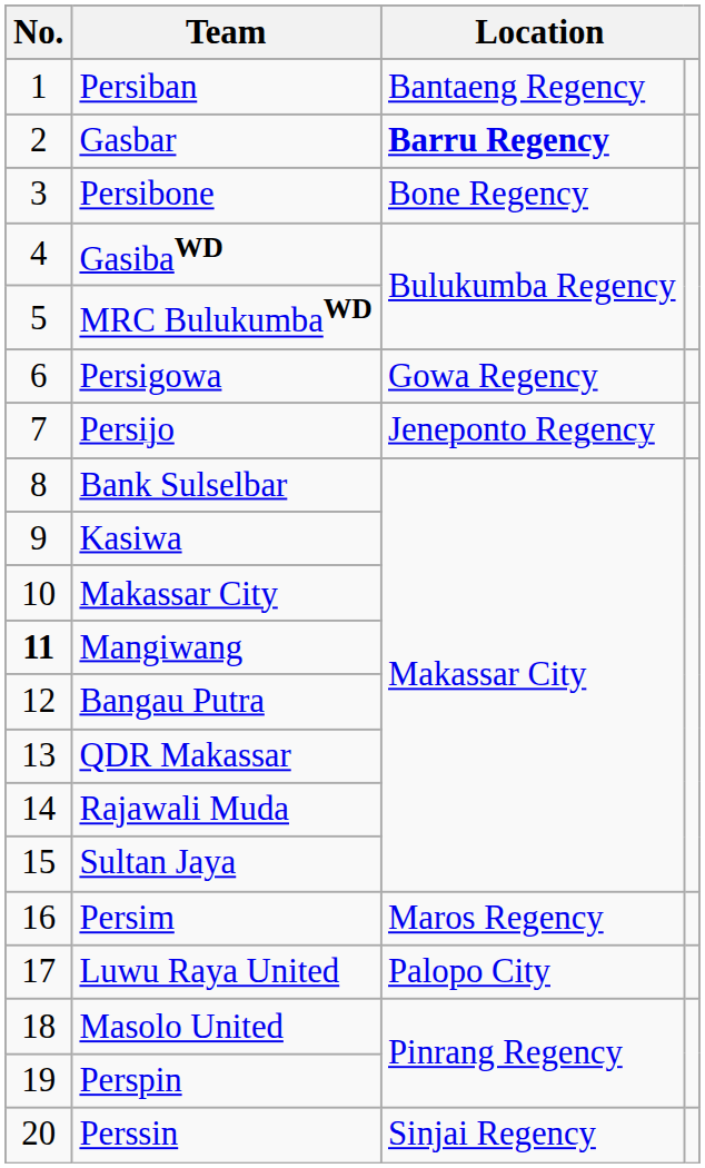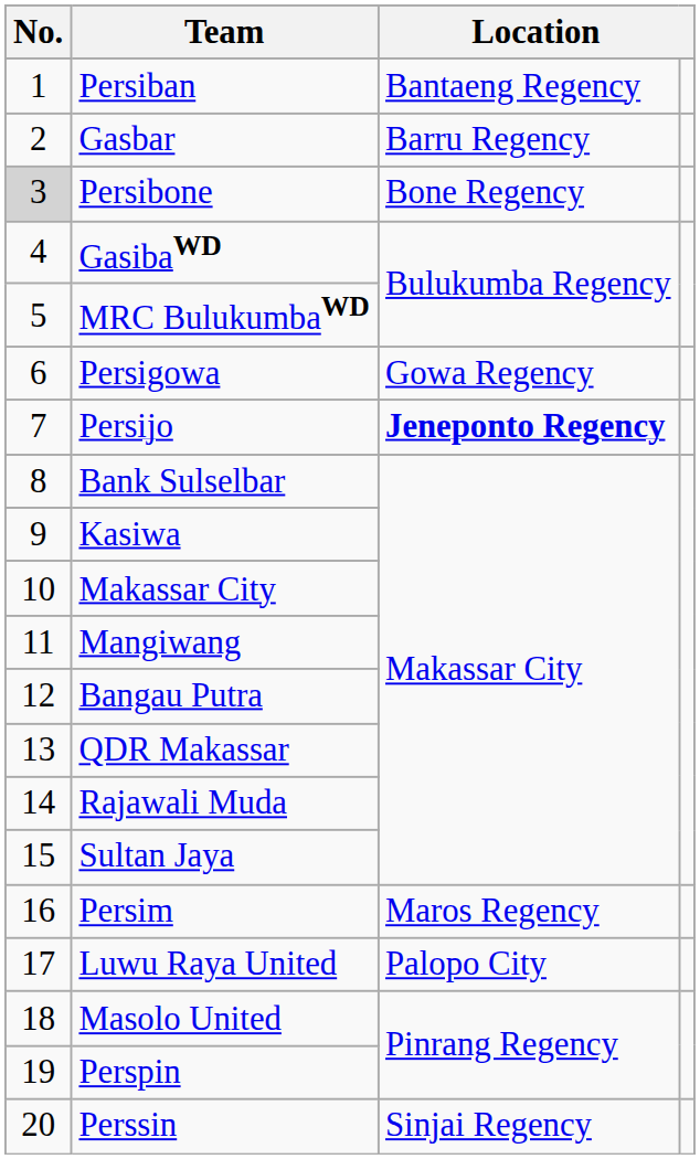Gasbar | column 3: bold -> normal
Persibone | No.: no background -> lightgrey background
Persijo | column 3: normal -> bold
Mangiwang | No.: bold -> normal
